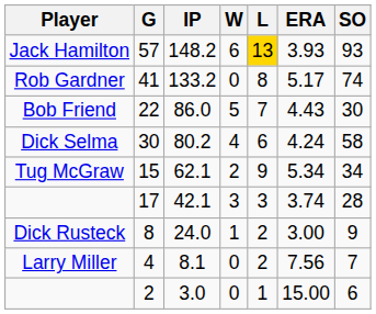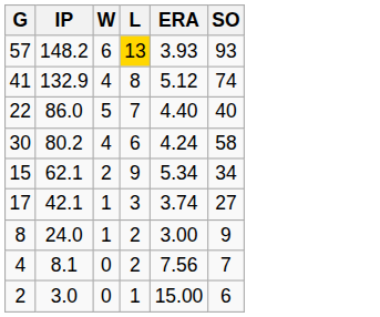- column: Player | Jack Hamilton | Rob Gardner | Bob Friend | Dick Selma | Tug McGraw | Dick Rusteck | Larry Miller
41 | IP: 133.2 -> 132.9
41 | W: 0 -> 4
41 | ERA: 5.17 -> 5.12
22 | ERA: 4.43 -> 4.40
22 | SO: 30 -> 40
17 | W: 3 -> 1
17 | SO: 28 -> 27
